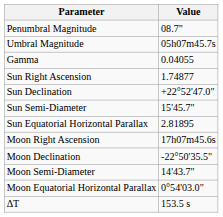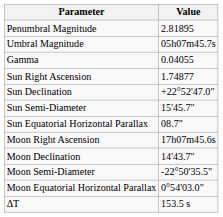Penumbral Magnitude | Value: 08.7" -> 2.81895
Sun Equatorial Horizontal Parallax | Value: 2.81895 -> 08.7"
Moon Declination | Value: -22°50'35.5" -> 14'43.7"
Moon Semi-Diameter | Value: 14'43.7" -> -22°50'35.5"
